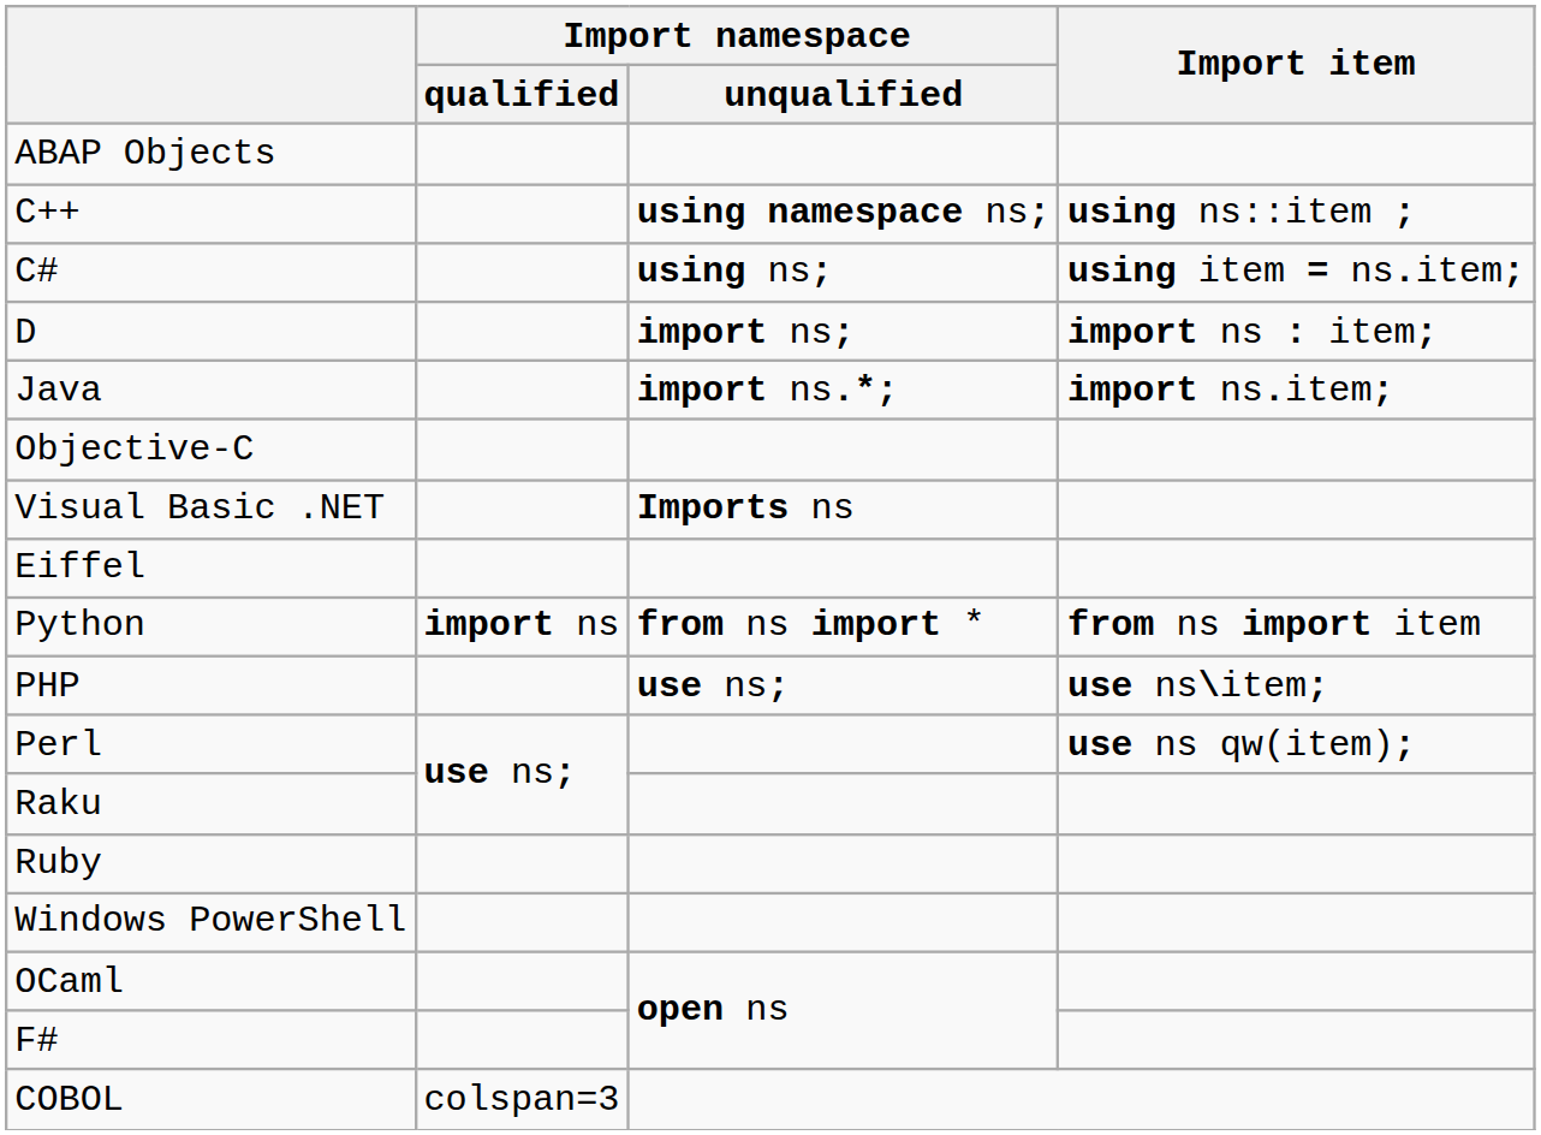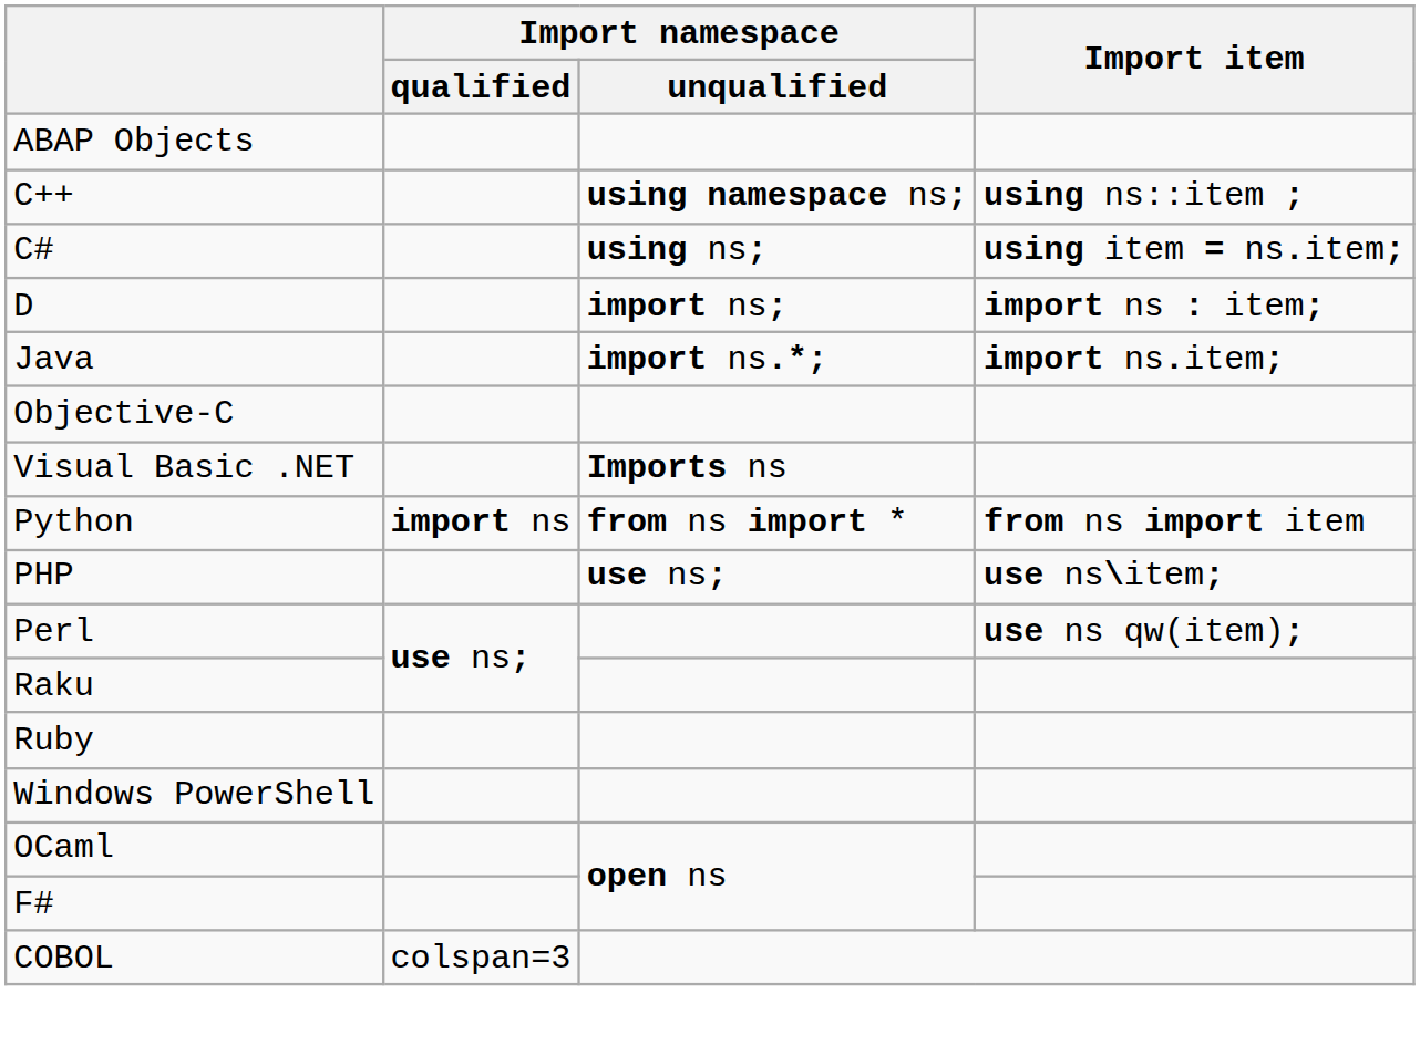- row: Eiffel
